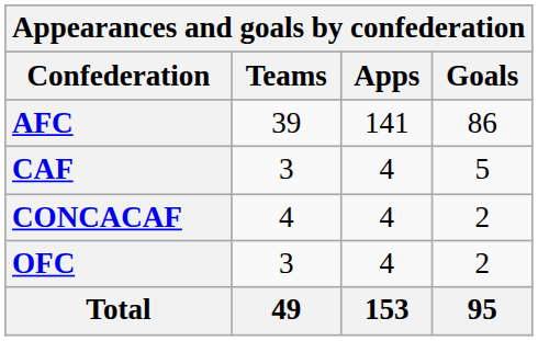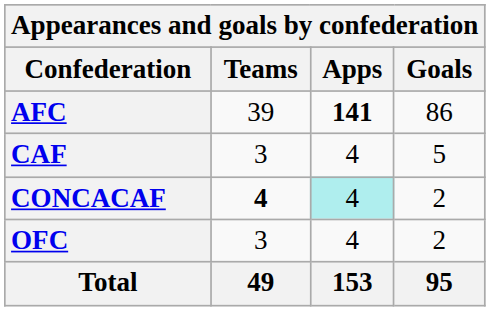AFC | Apps: normal -> bold
CONCACAF | Teams: normal -> bold
CONCACAF | Apps: no background -> paleturquoise background
